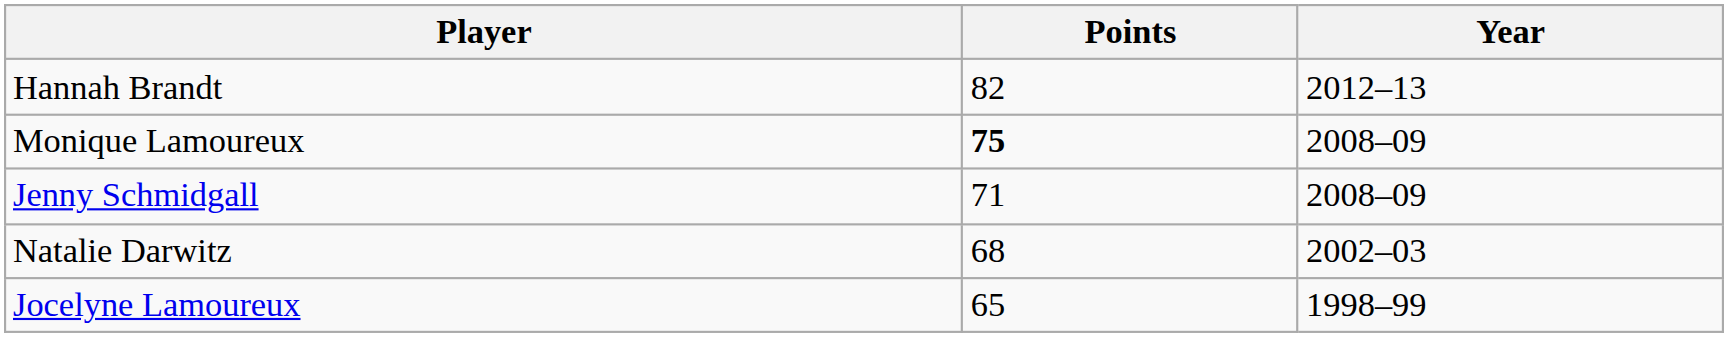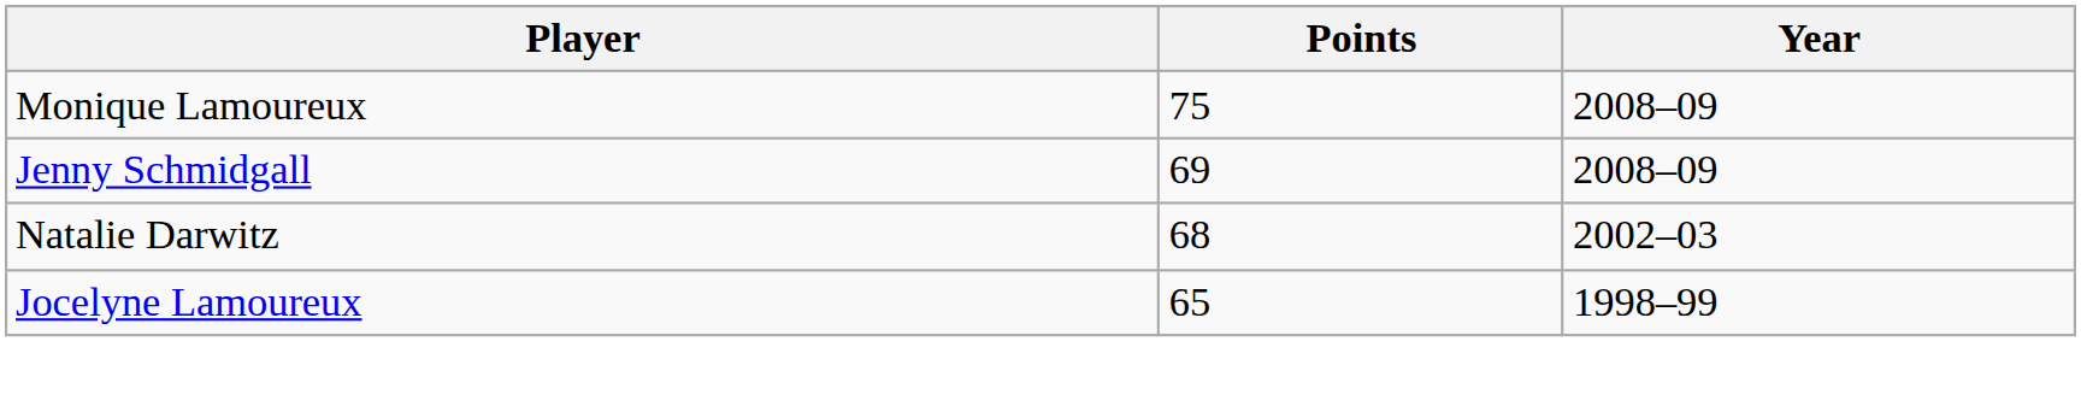- row: Hannah Brandt | 82 | 2012–13
Monique Lamoureux | Points: bold -> normal
Jenny Schmidgall | Points: 71 -> 69
